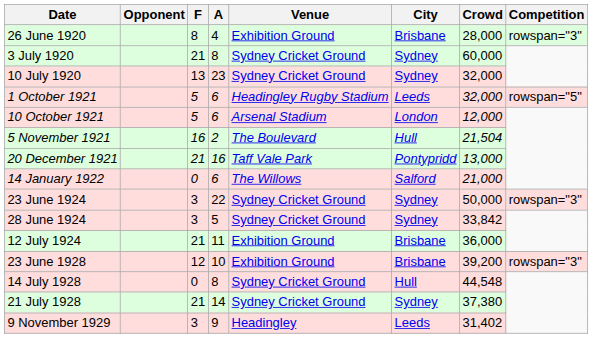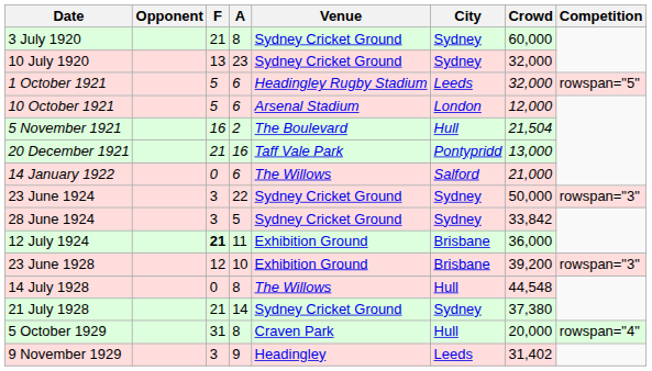- row: 26 June 1920 | 8 | 4 | Exhibition Ground | Brisbane | 28,000 | rowspan="3"
12 July 1924 | F: normal -> bold
14 July 1928 | Venue: Sydney Cricket Ground -> The Willows
+ row: 5 October 1929 | 31 | 8 | Craven Park | Hull | 20,000 | rowspan="4"
